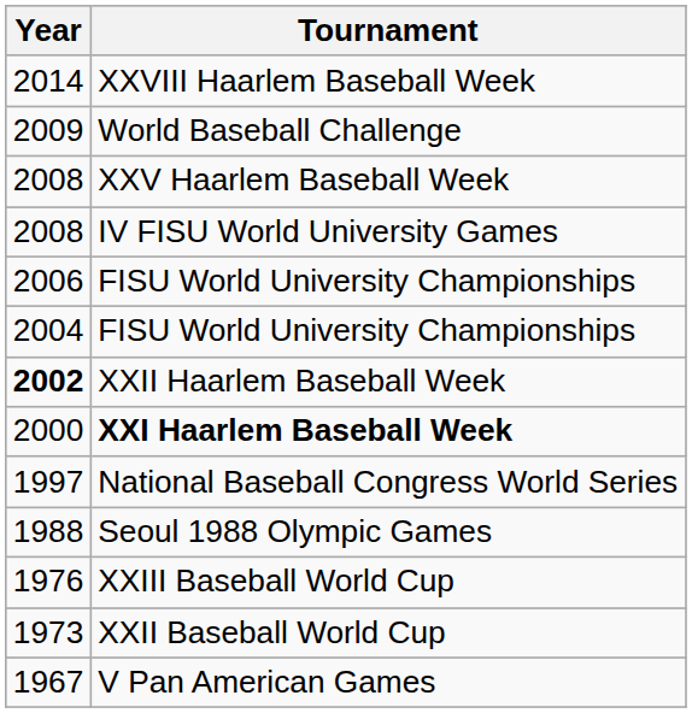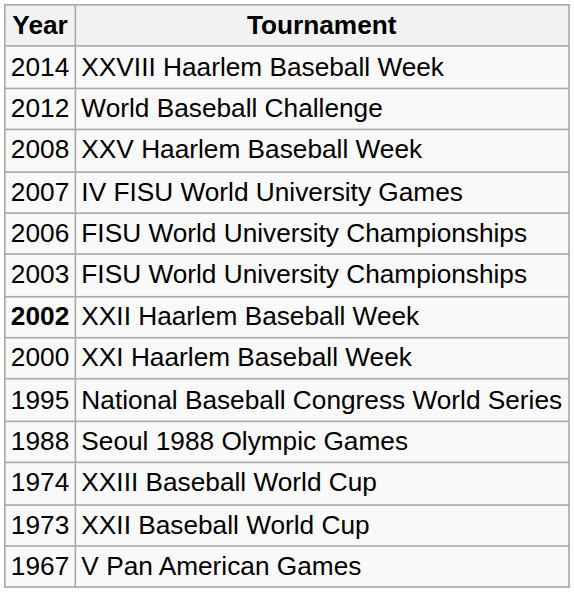row 3 | Year: 2009 -> 2012
row 5 | Year: 2008 -> 2007
row 7 | Year: 2004 -> 2003
row 9 | Tournament: bold -> normal
row 10 | Year: 1997 -> 1995
row 12 | Year: 1976 -> 1974
